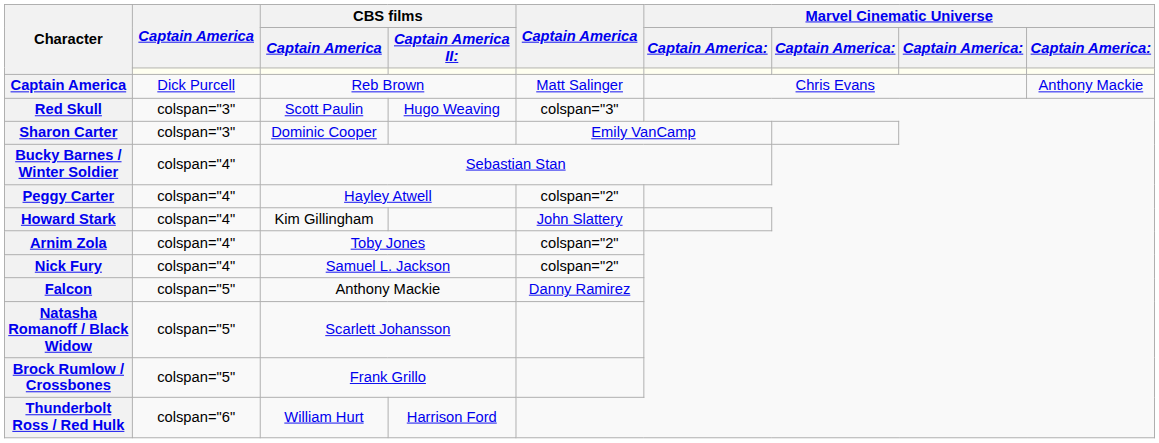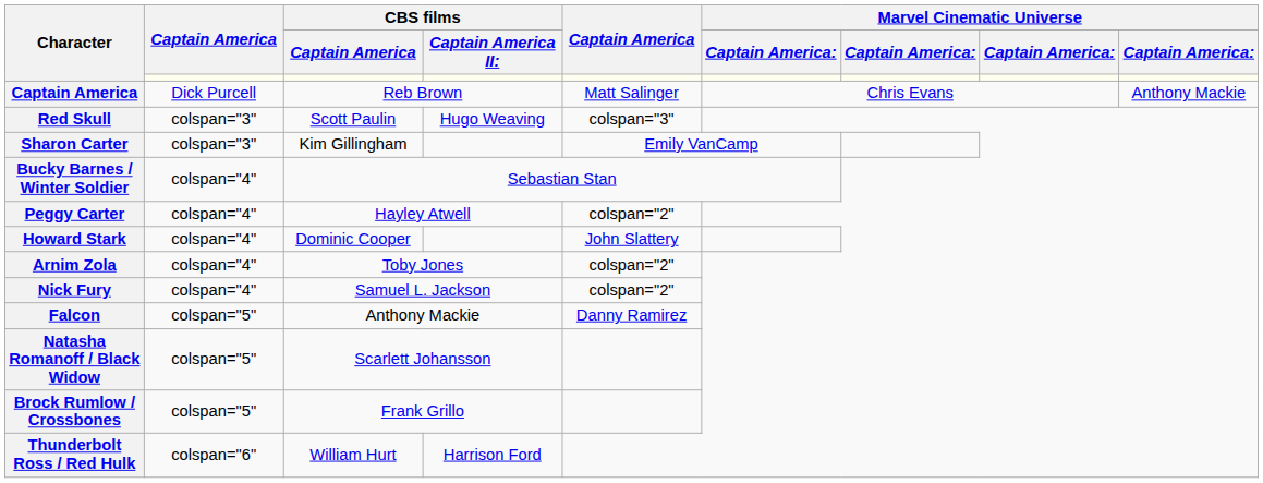Sharon Carter | CBS films / Captain America: Dominic Cooper -> Kim Gillingham
Howard Stark | CBS films / Captain America: Kim Gillingham -> Dominic Cooper
